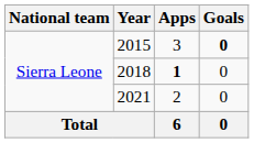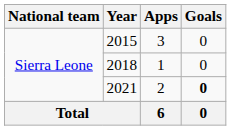2015 | Goals: bold -> normal
2018 | Apps: bold -> normal
2021 | Goals: normal -> bold
